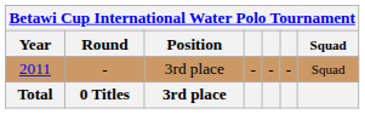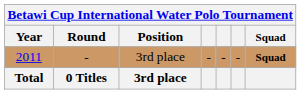2011 / 3rd place | Squad: normal -> bold
